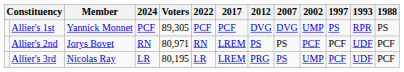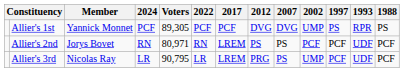Allier's 3rd | Voters: 80,195 -> 90,795
